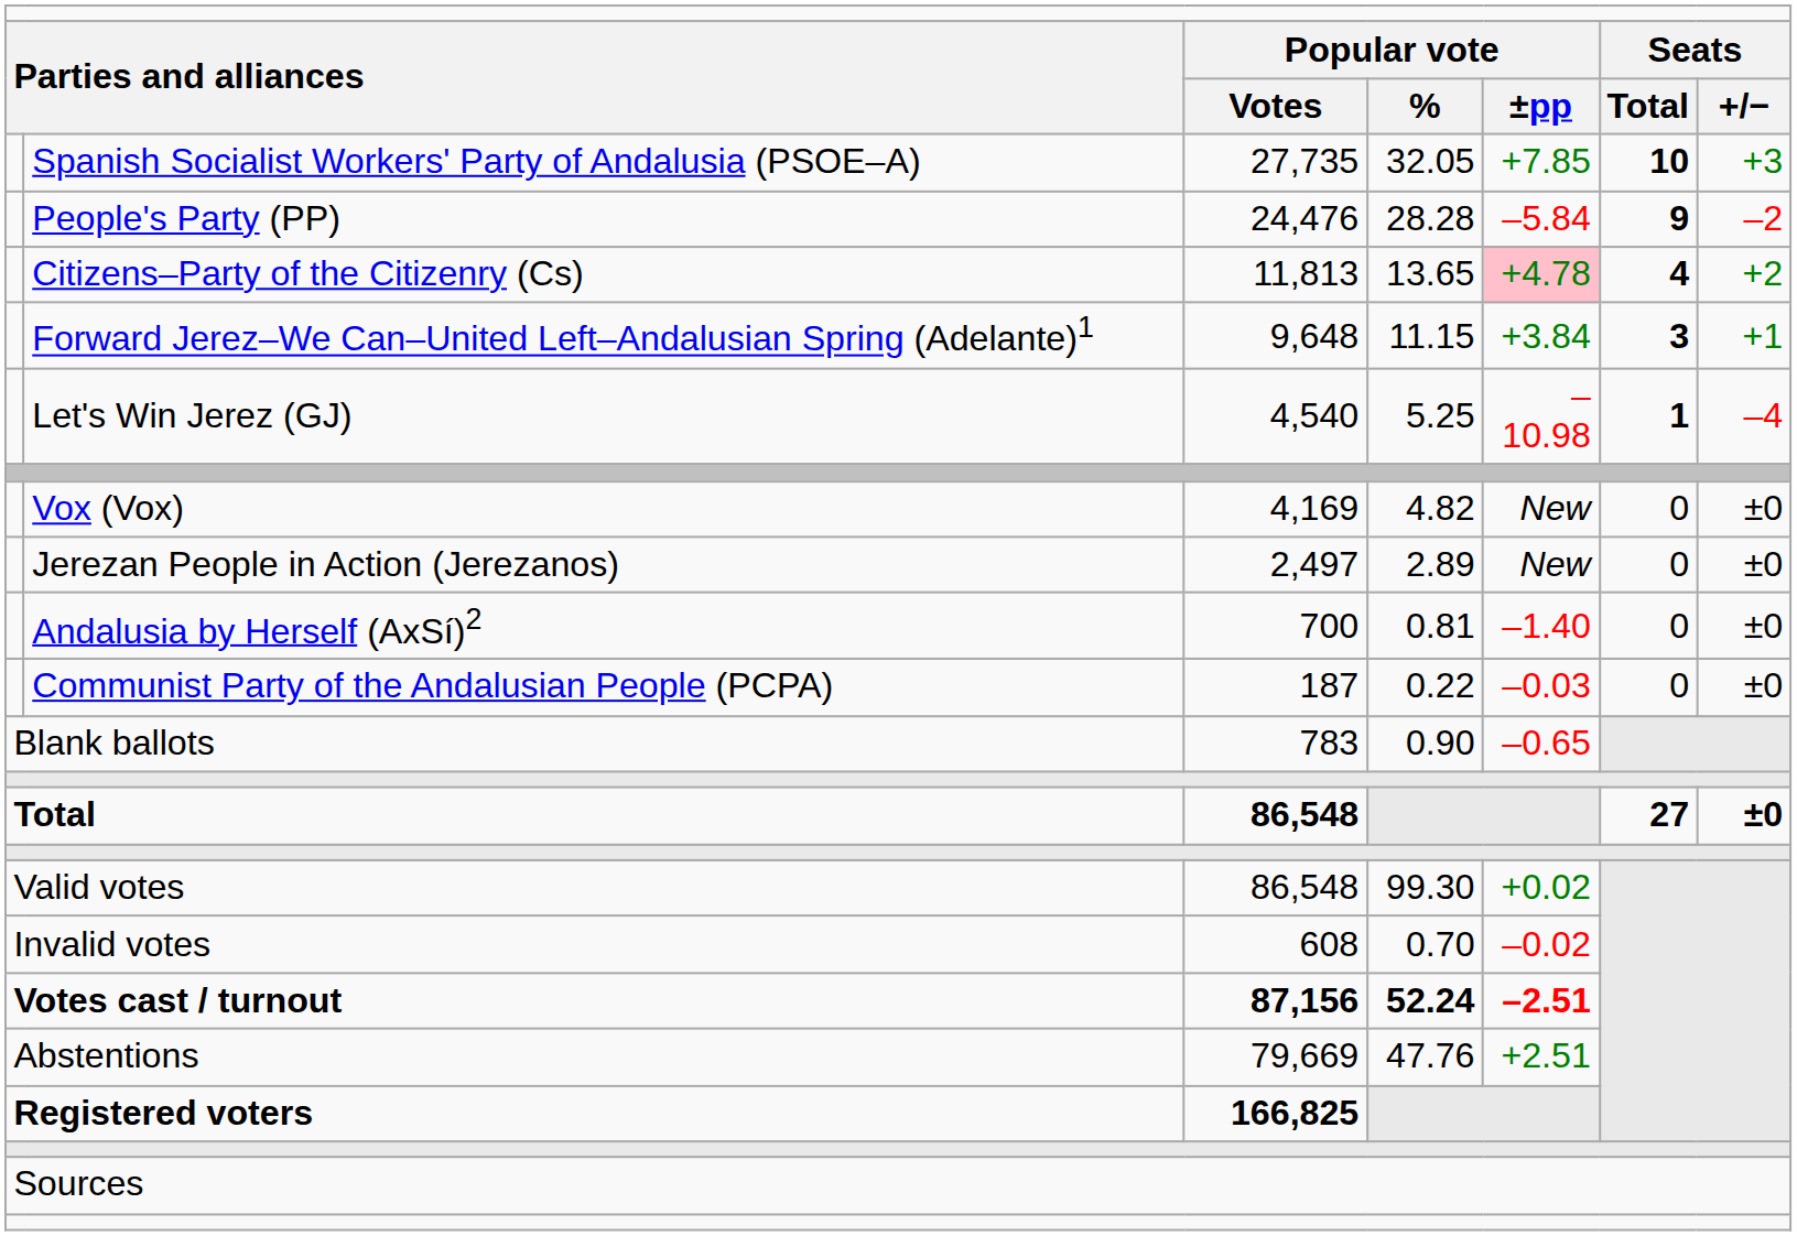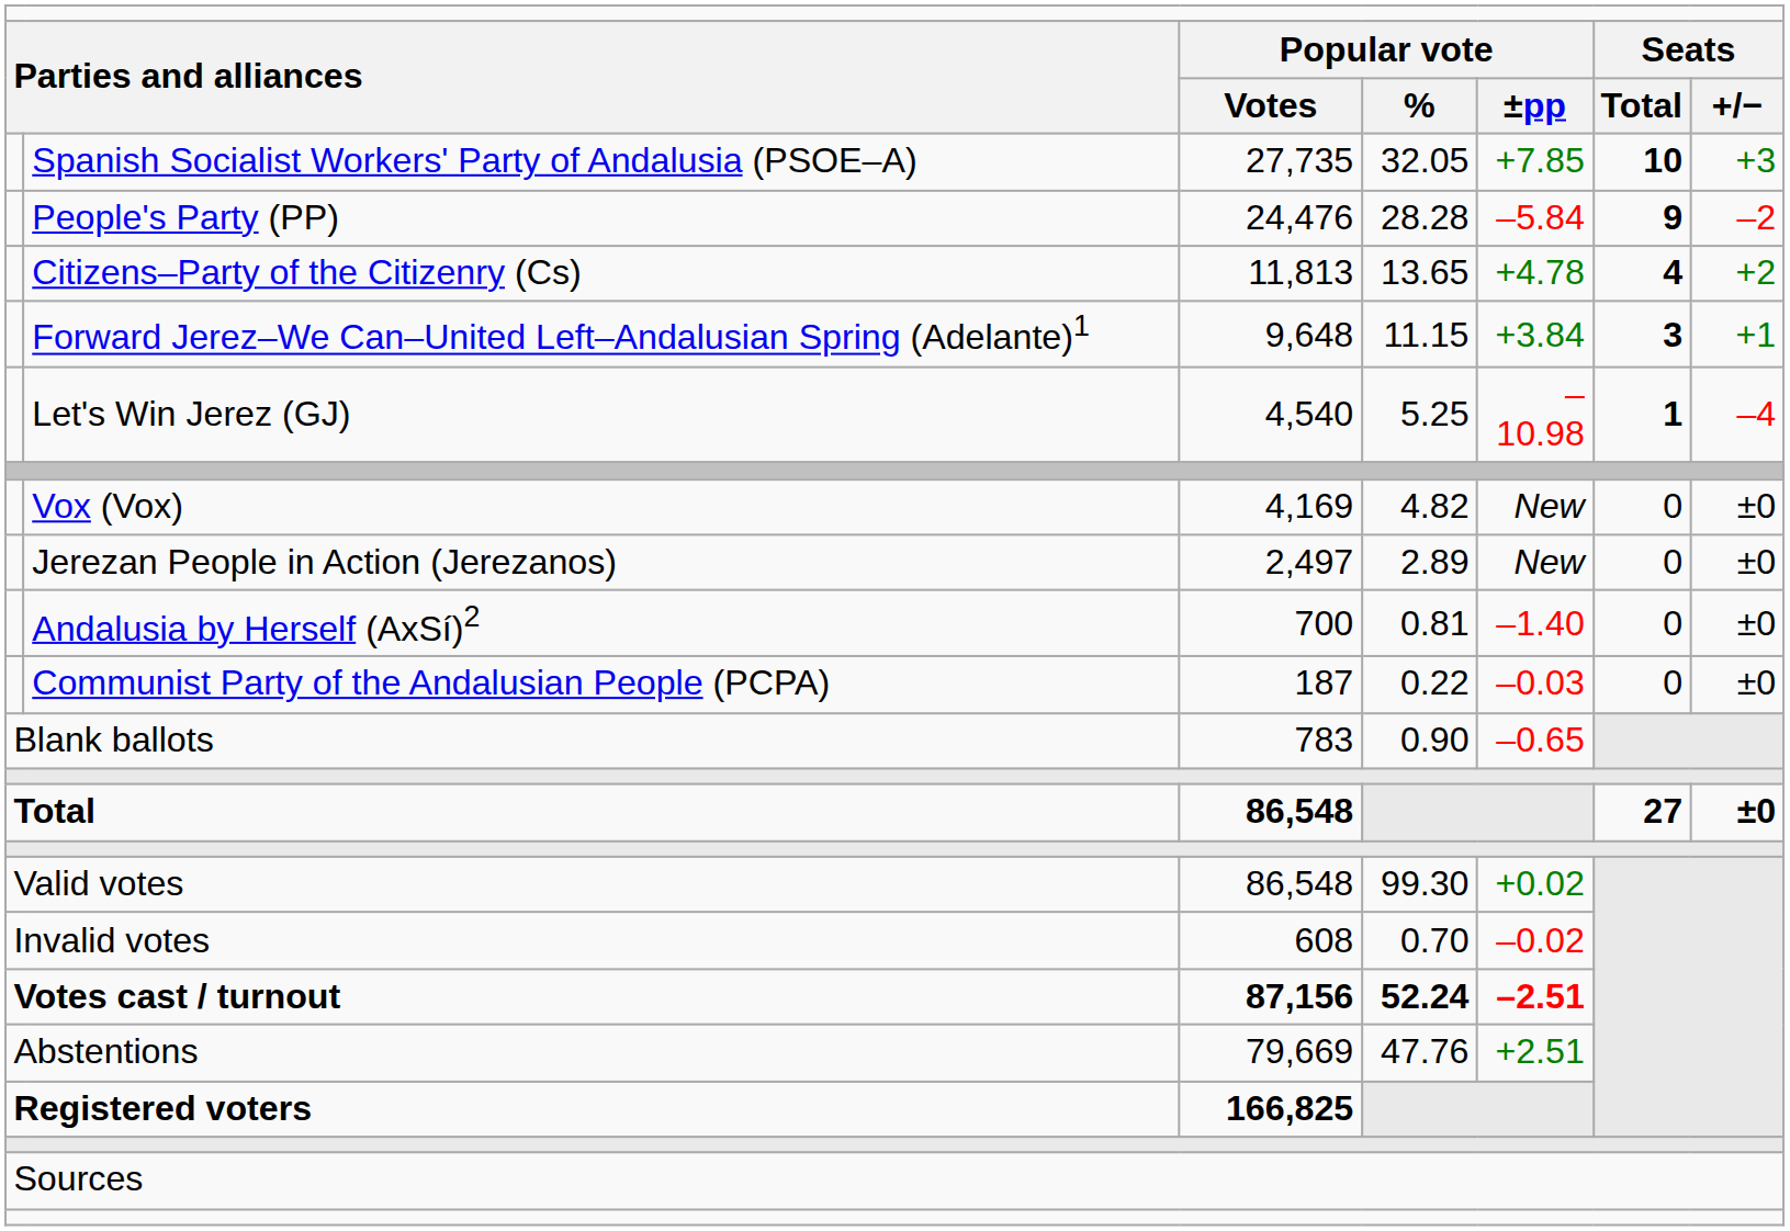Citizens–Party of the Citizenry (Cs) | column 5: pink background -> no background
